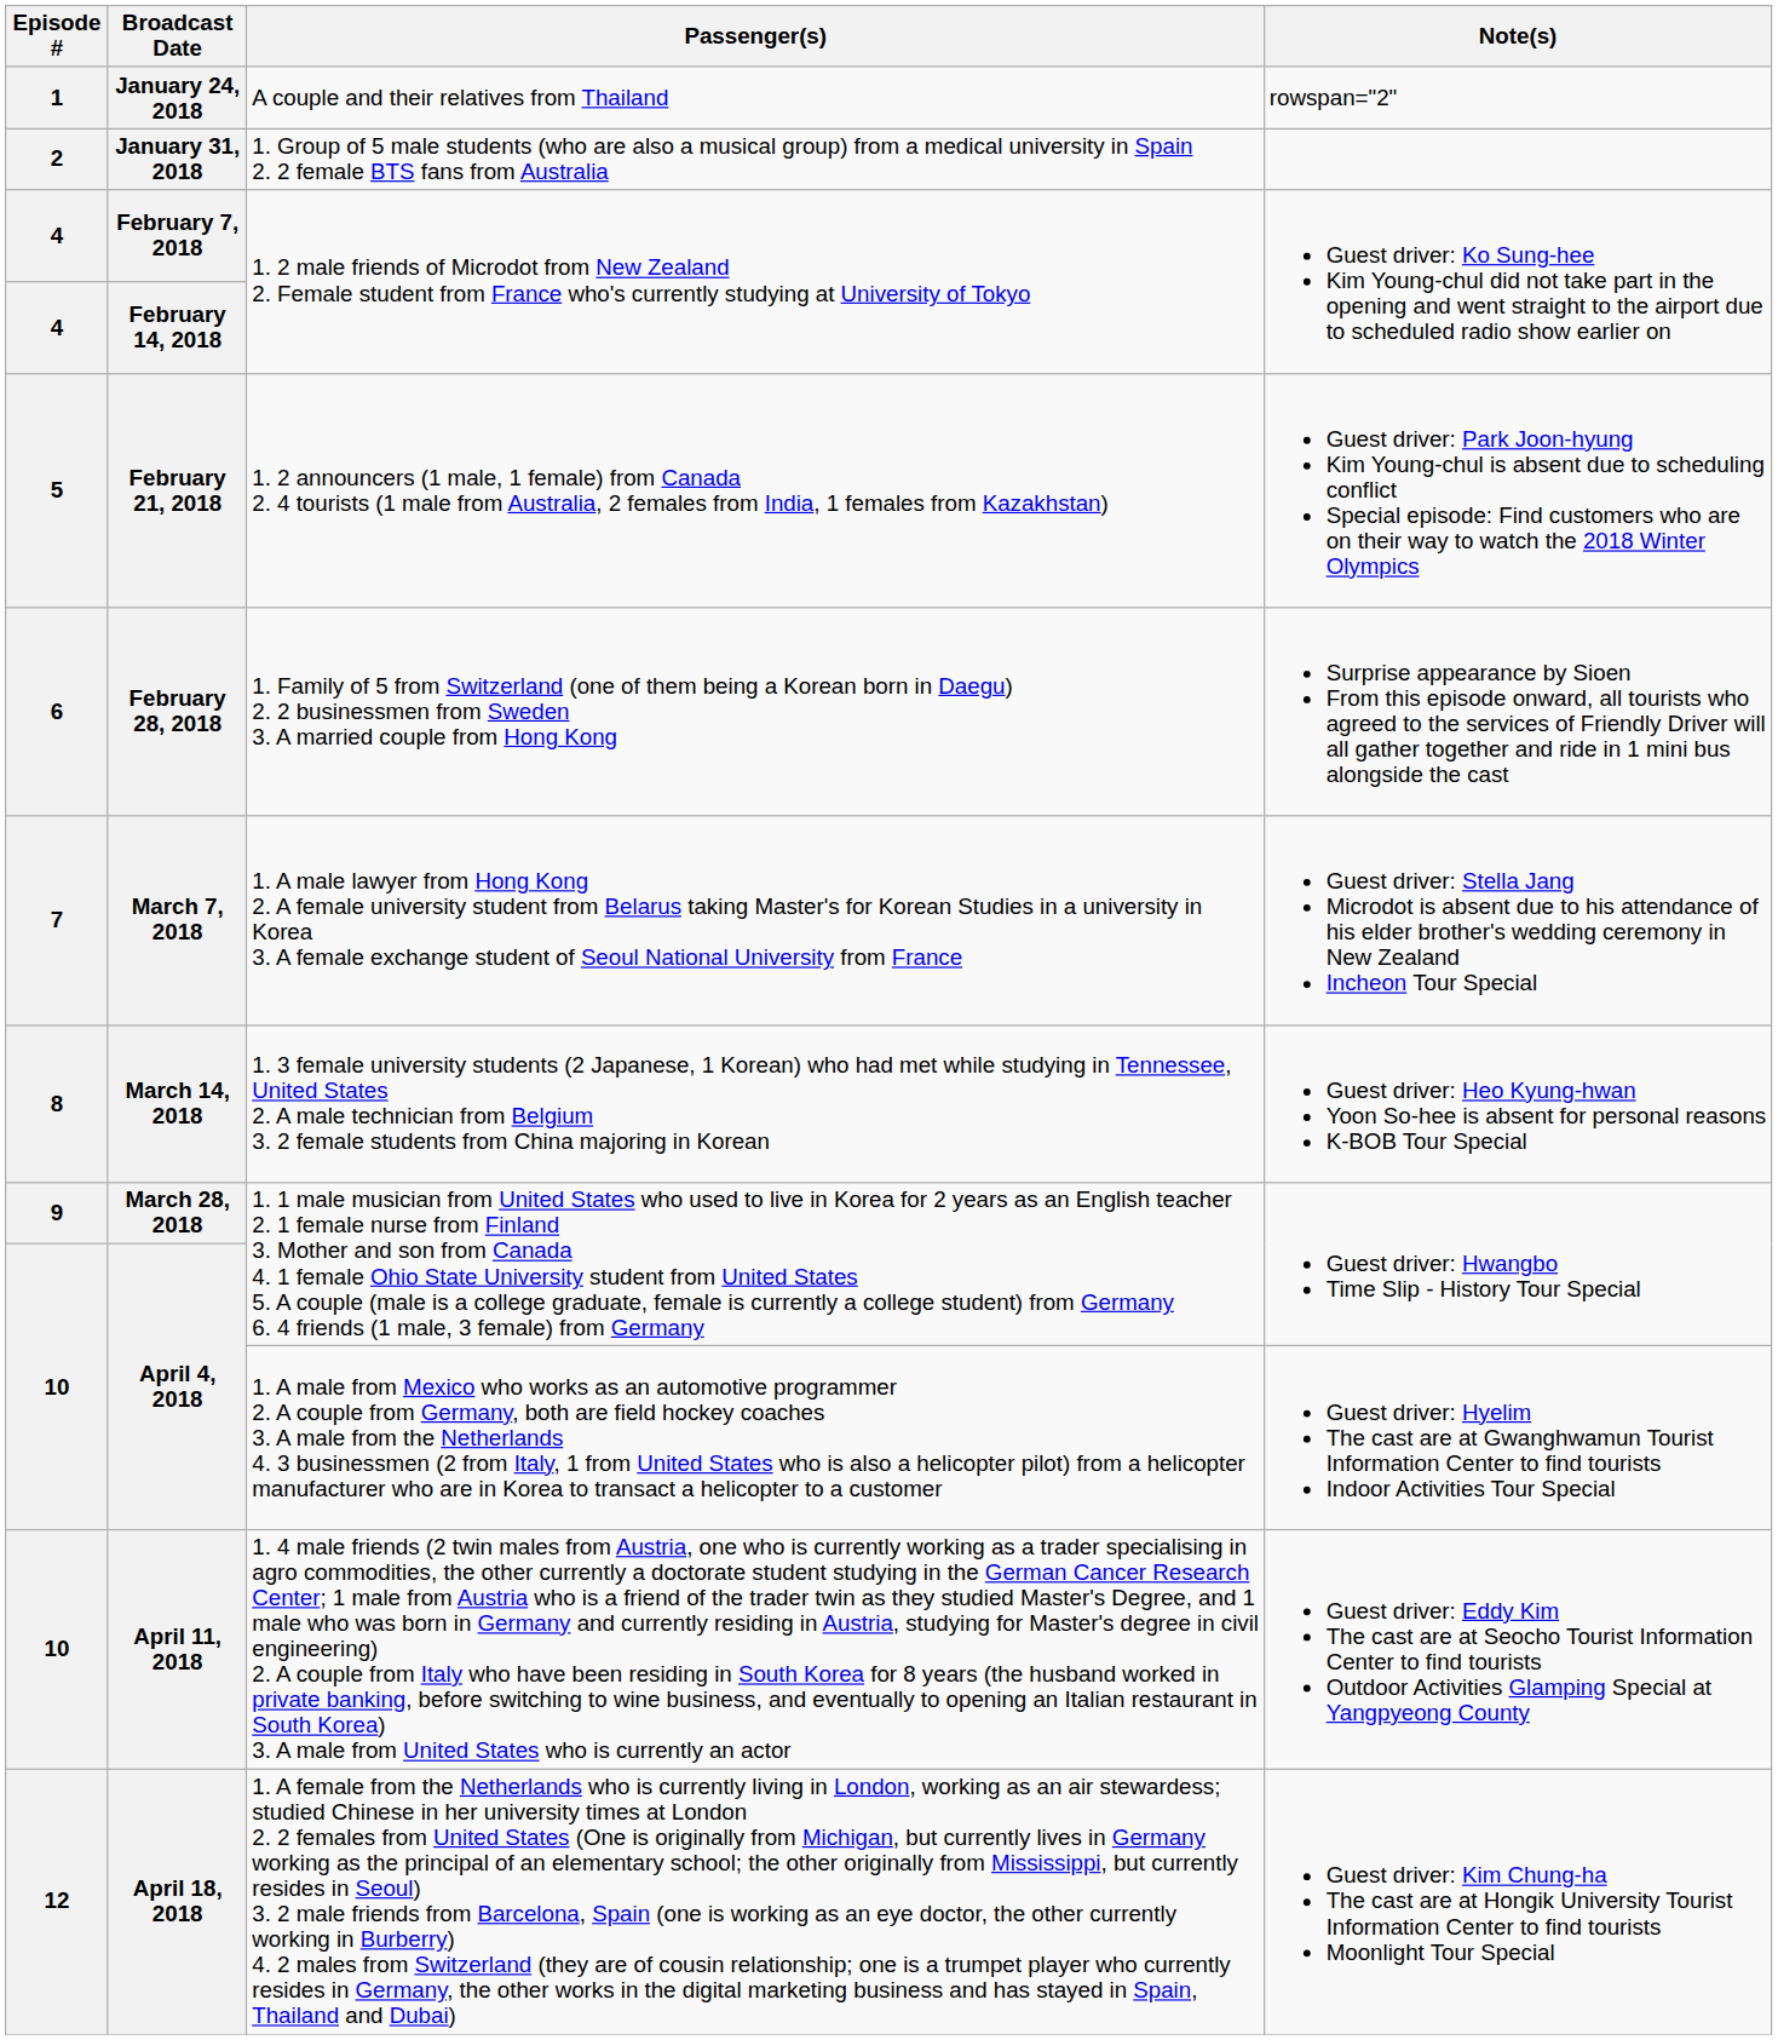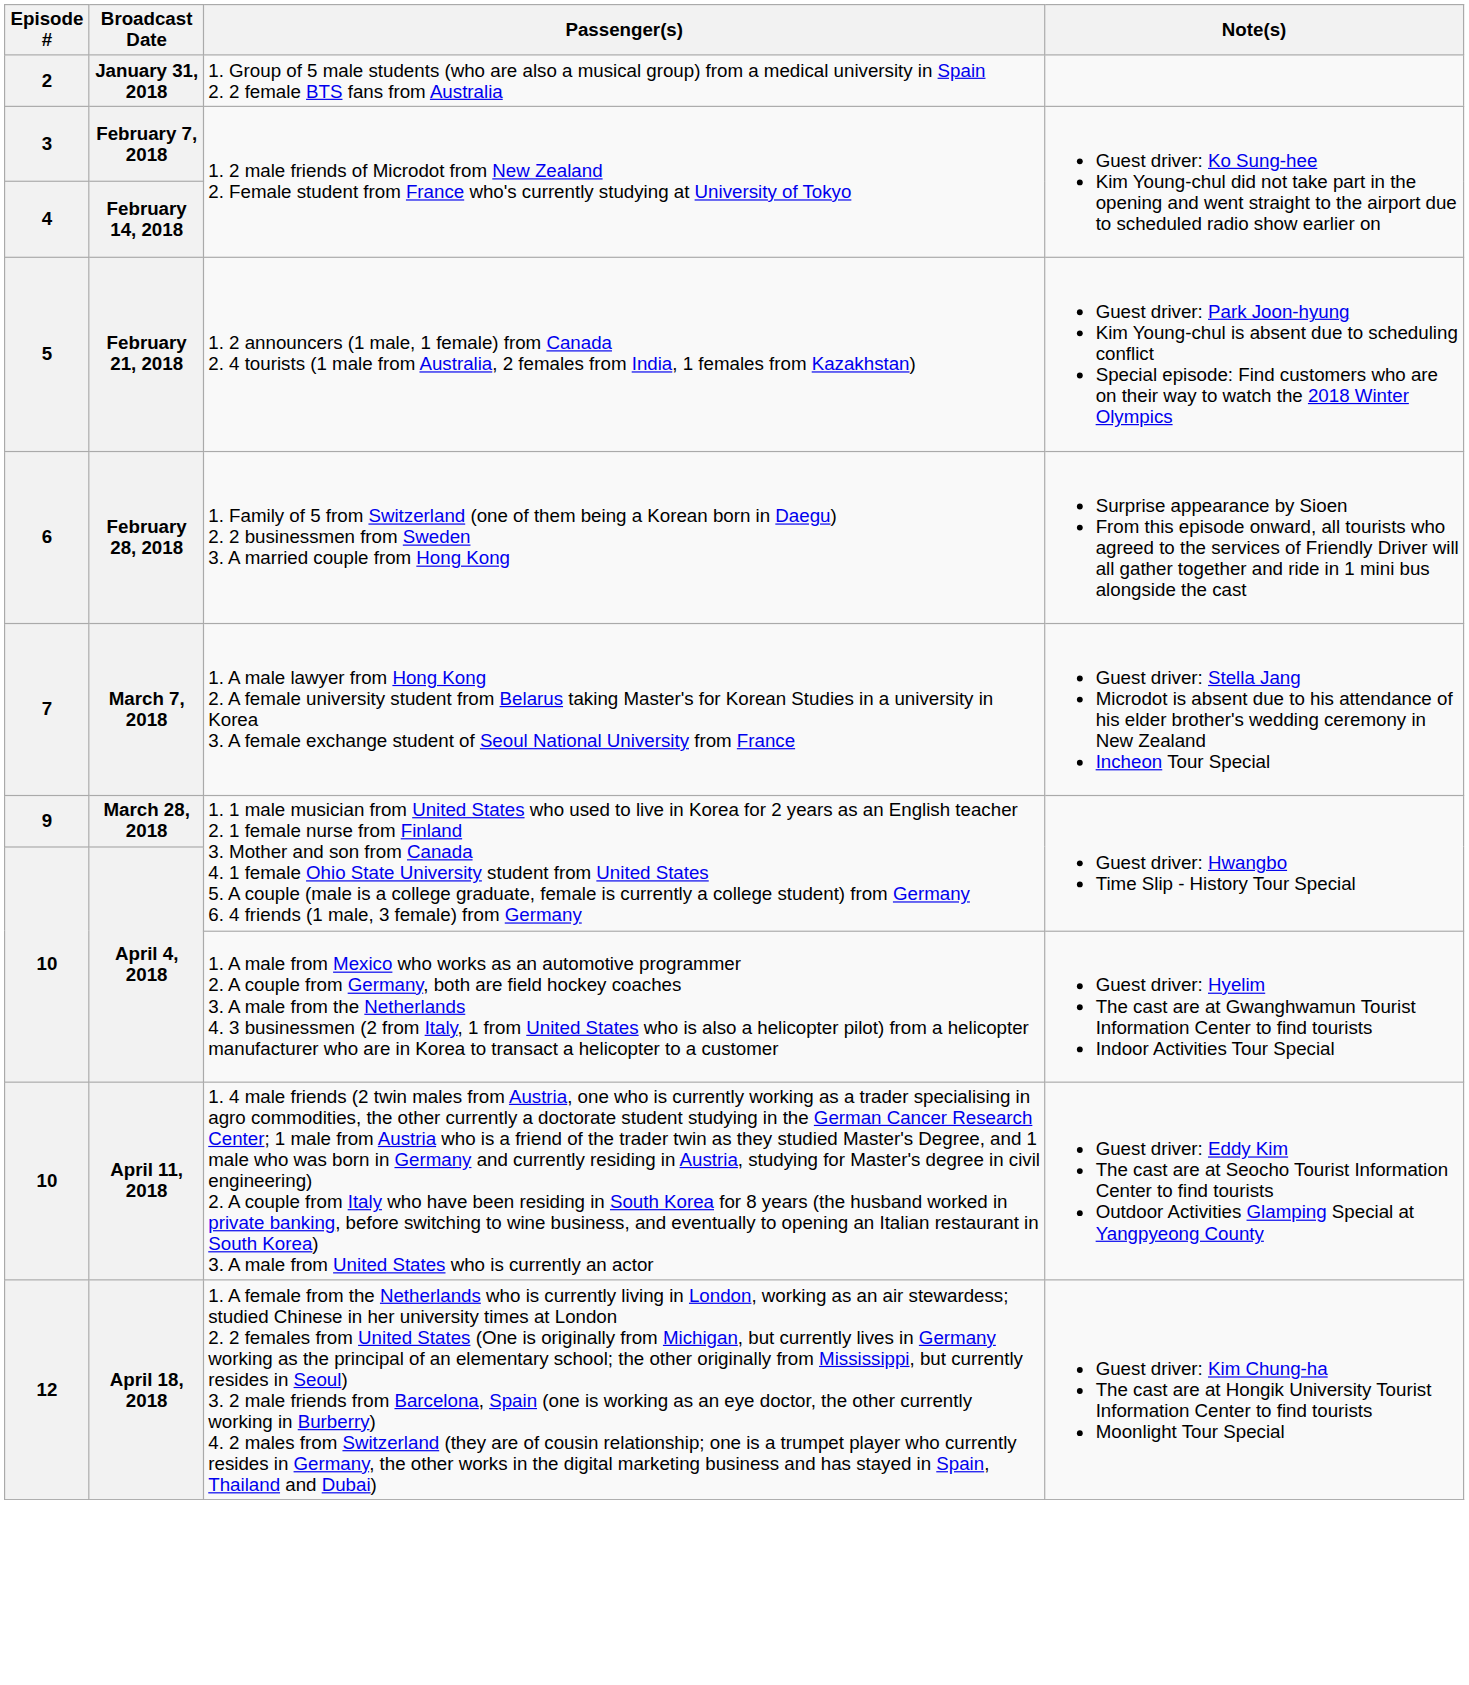- row: 1 | January 24, 2018 | A couple and their relatives from Thailand | rowspan="2"
February 7, 2018 | Episode #: 4 -> 3
- row: 8 | March 14, 2018 | 1. 3 female university students (2 Japanese, 1 Korean) who had met while studying in Tennessee, United States 2. A male technician from Belgium 3. 2 female students from China majoring in Korean | Guest driver: Heo Kyung-hwan Yoon So-hee is absent for personal reasons K-BOB Tour Special
